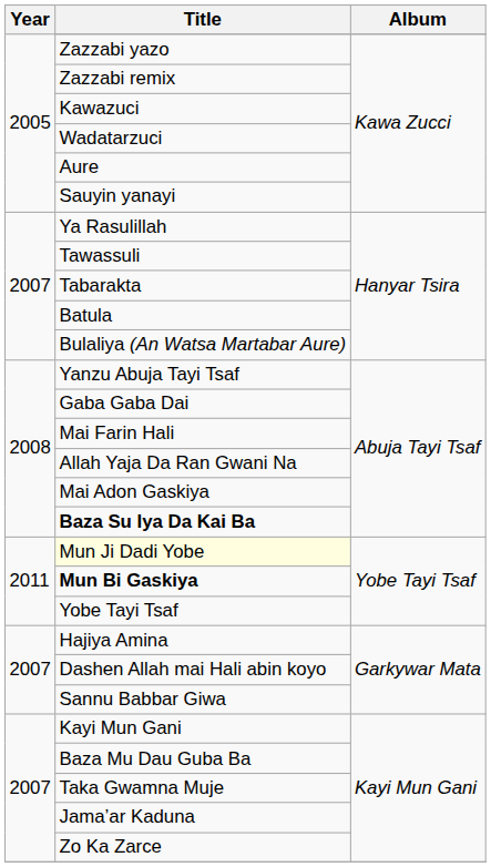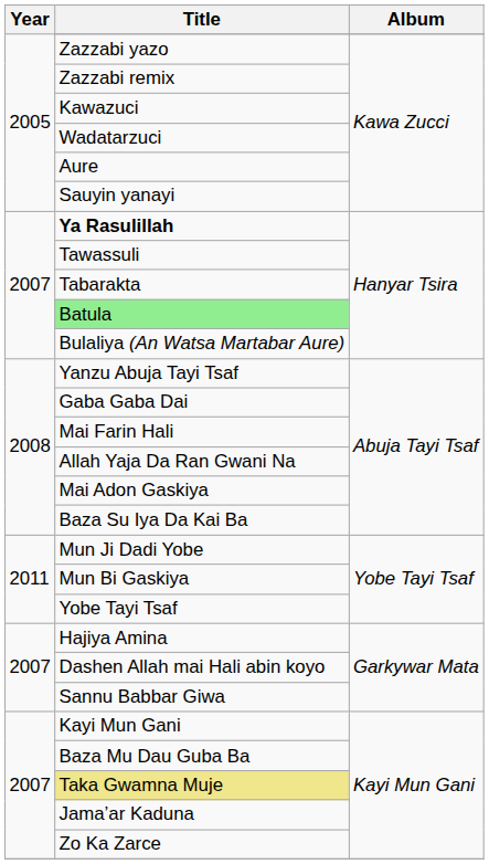Ya Rasulillah | Title: normal -> bold
Batula | Title: no background -> lightgreen background
Baza Su Iya Da Kai Ba | Title: bold -> normal
Mun Ji Dadi Yobe | Title: lightyellow background -> no background
Mun Bi Gaskiya | Title: bold -> normal
Taka Gwamna Muje | Title: no background -> khaki background
